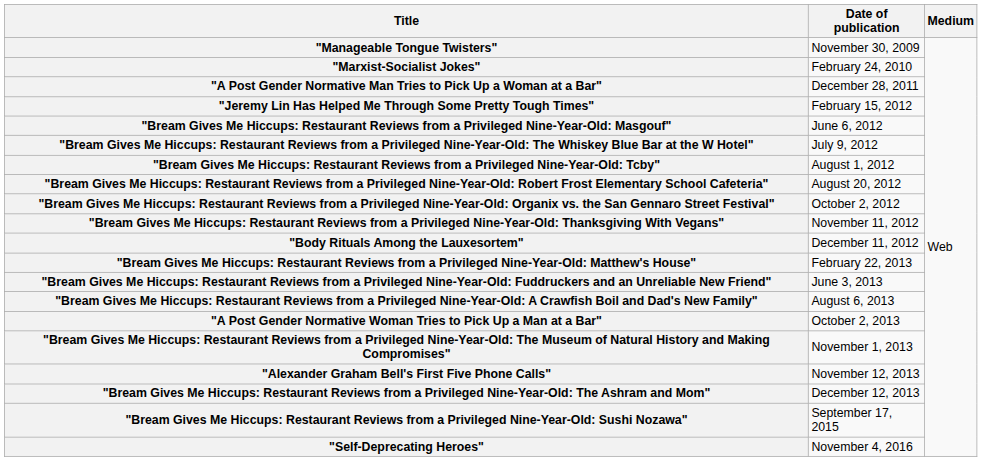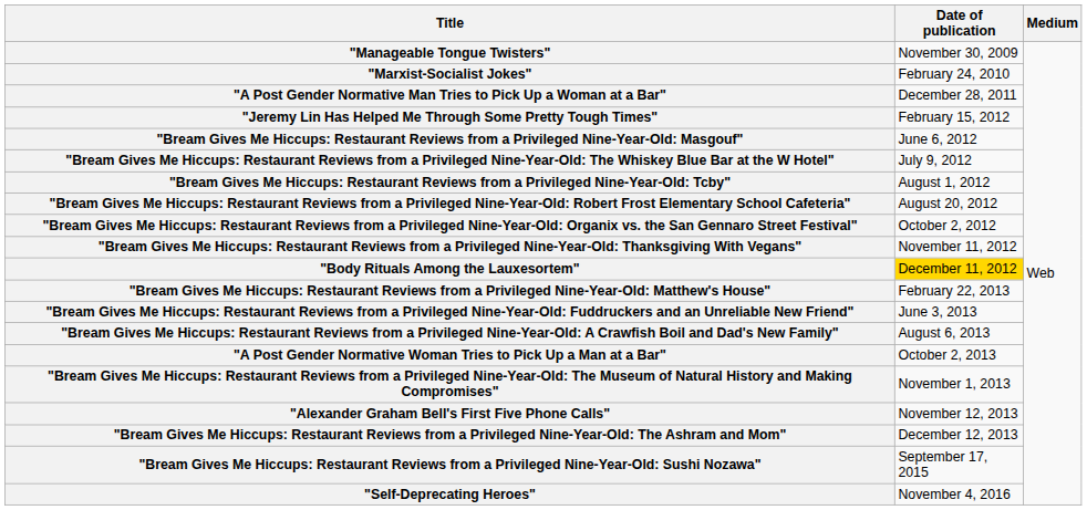"Body Rituals Among the Lauxesortem" | Date of publication: no background -> gold background
